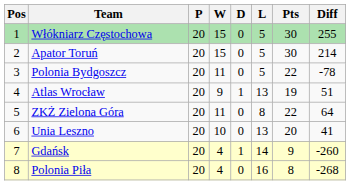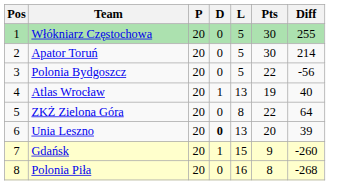- column: W | 15 | 15 | 11 | 9 | 11 | 10 | 4 | 4
Polonia Bydgoszcz | Diff: -78 -> -56
Atlas Wrocław | Diff: 51 -> 40
Unia Leszno | D: normal -> bold
Unia Leszno | Diff: 41 -> 39
Gdańsk | L: 14 -> 15
